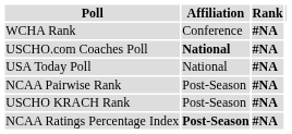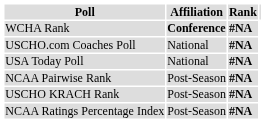WCHA Rank | Affiliation: normal -> bold
USCHO.com Coaches Poll | Affiliation: bold -> normal
NCAA Ratings Percentage Index | Affiliation: bold -> normal
